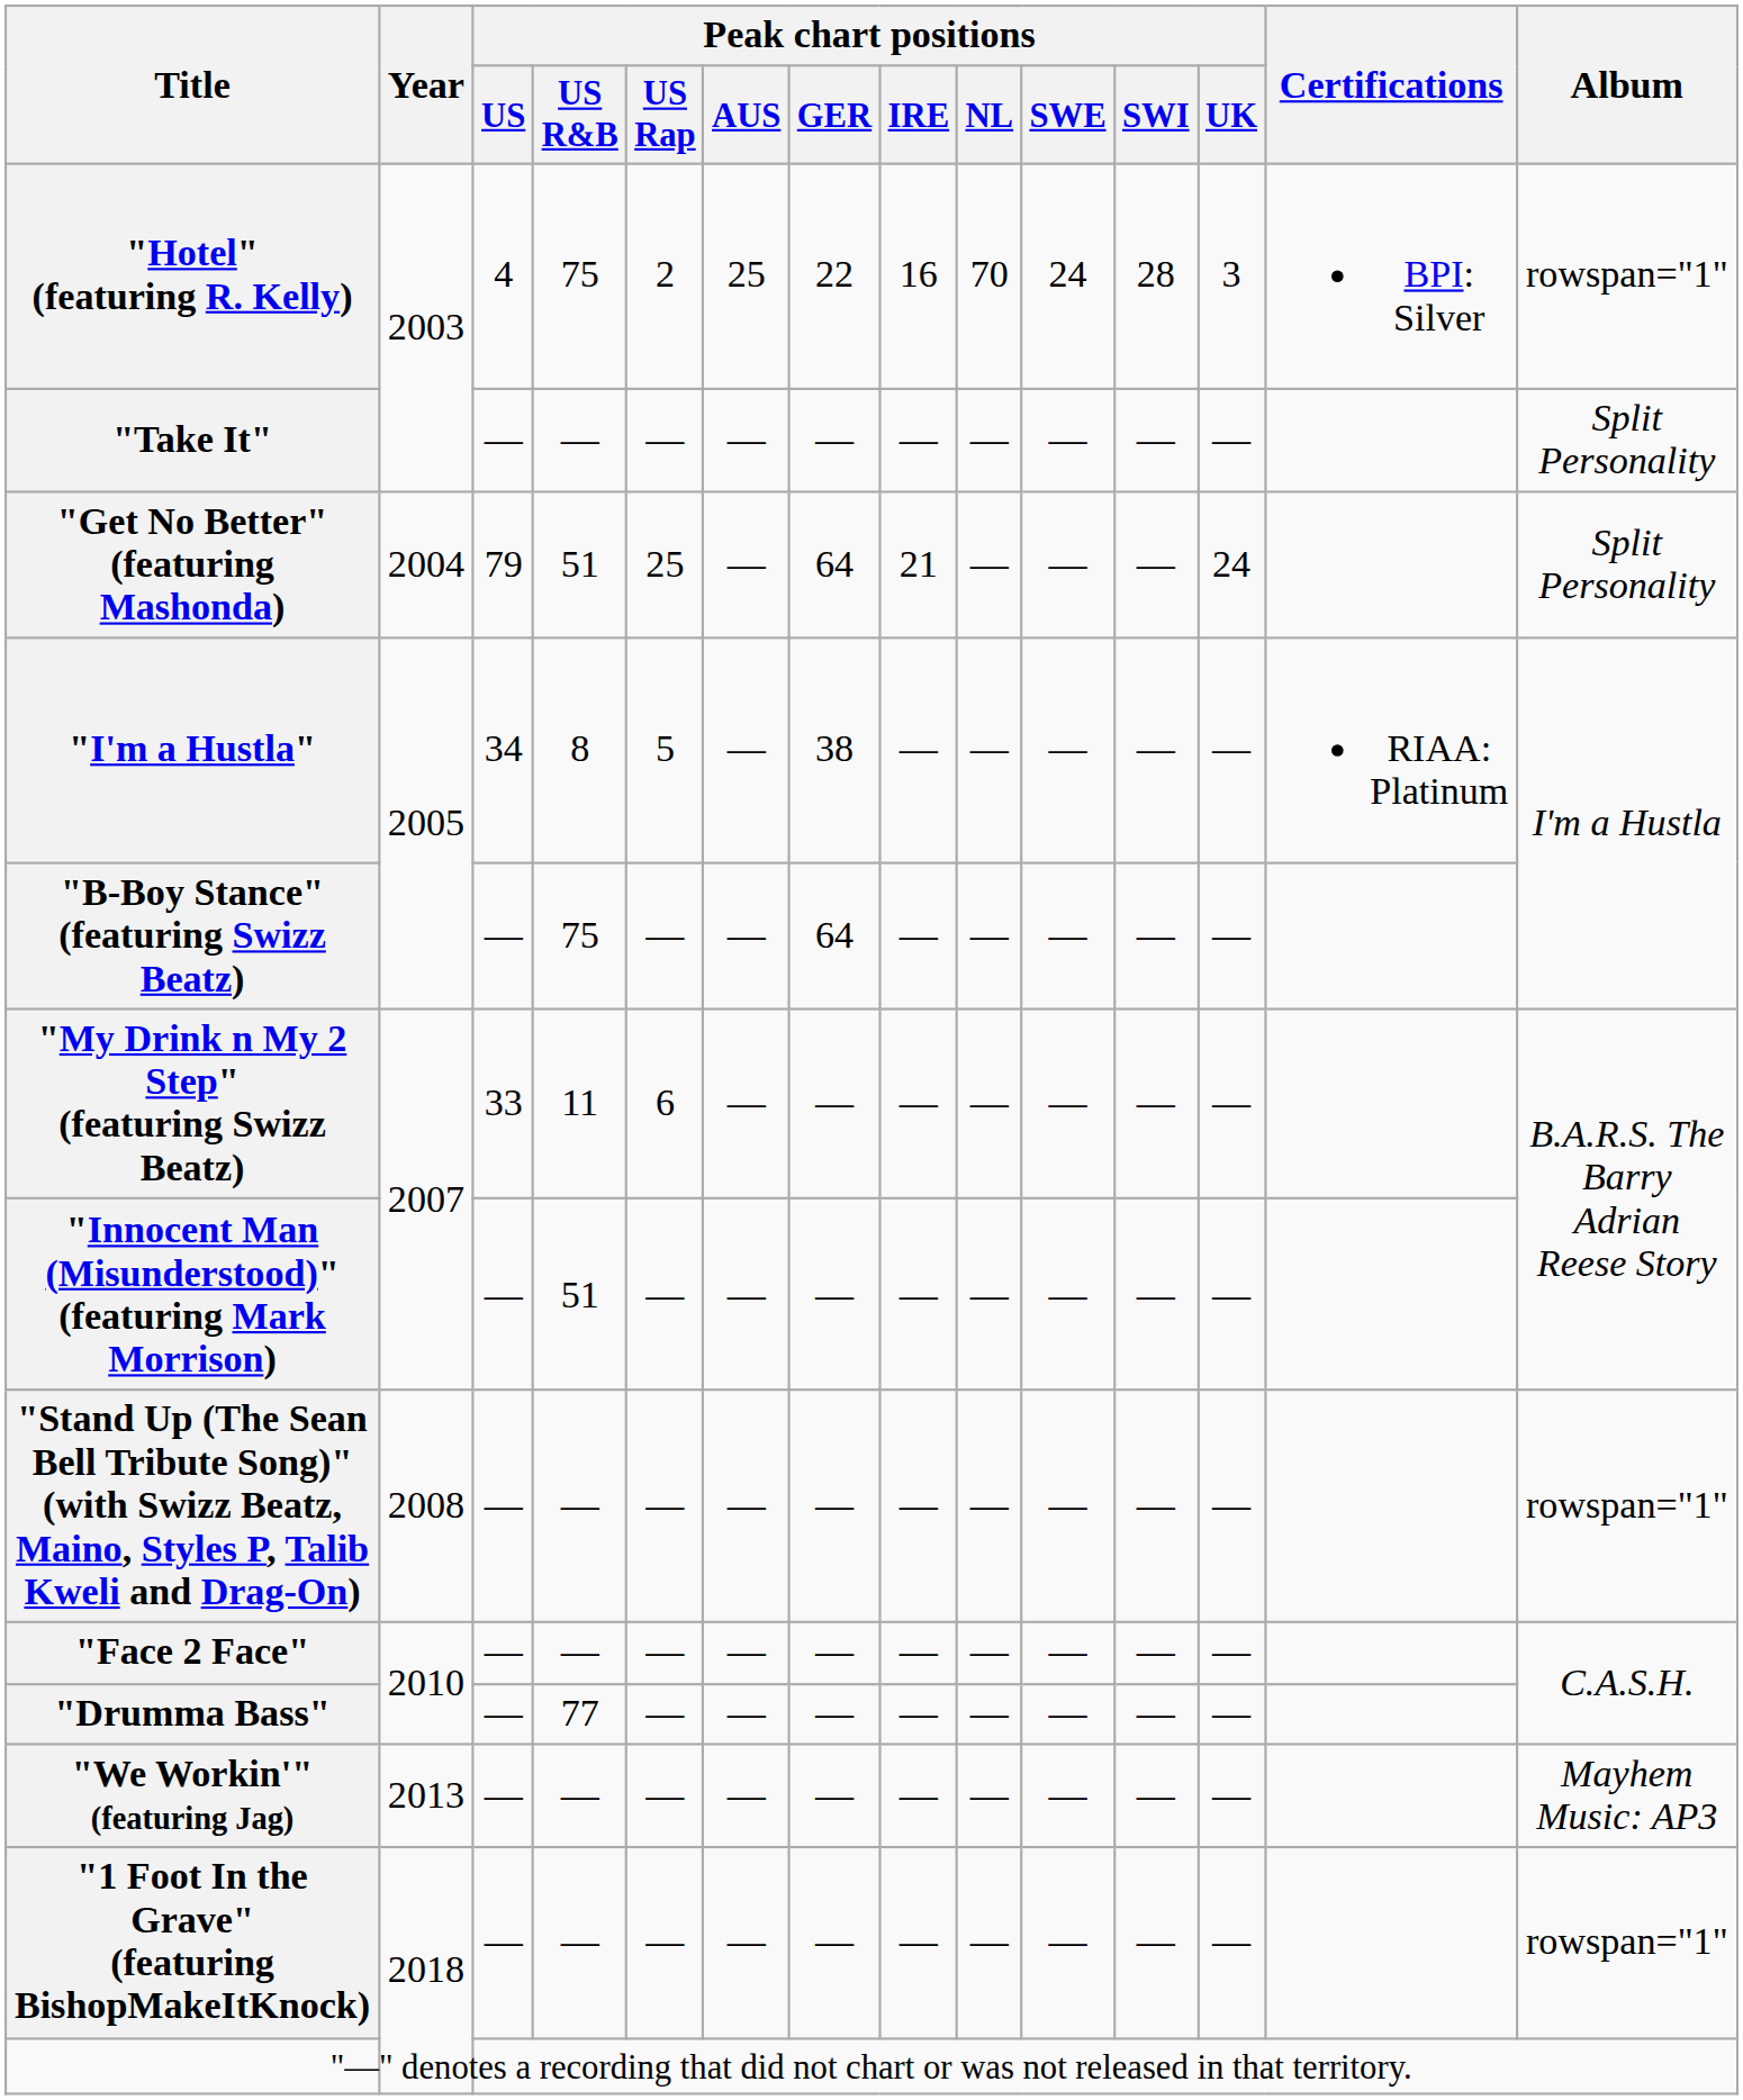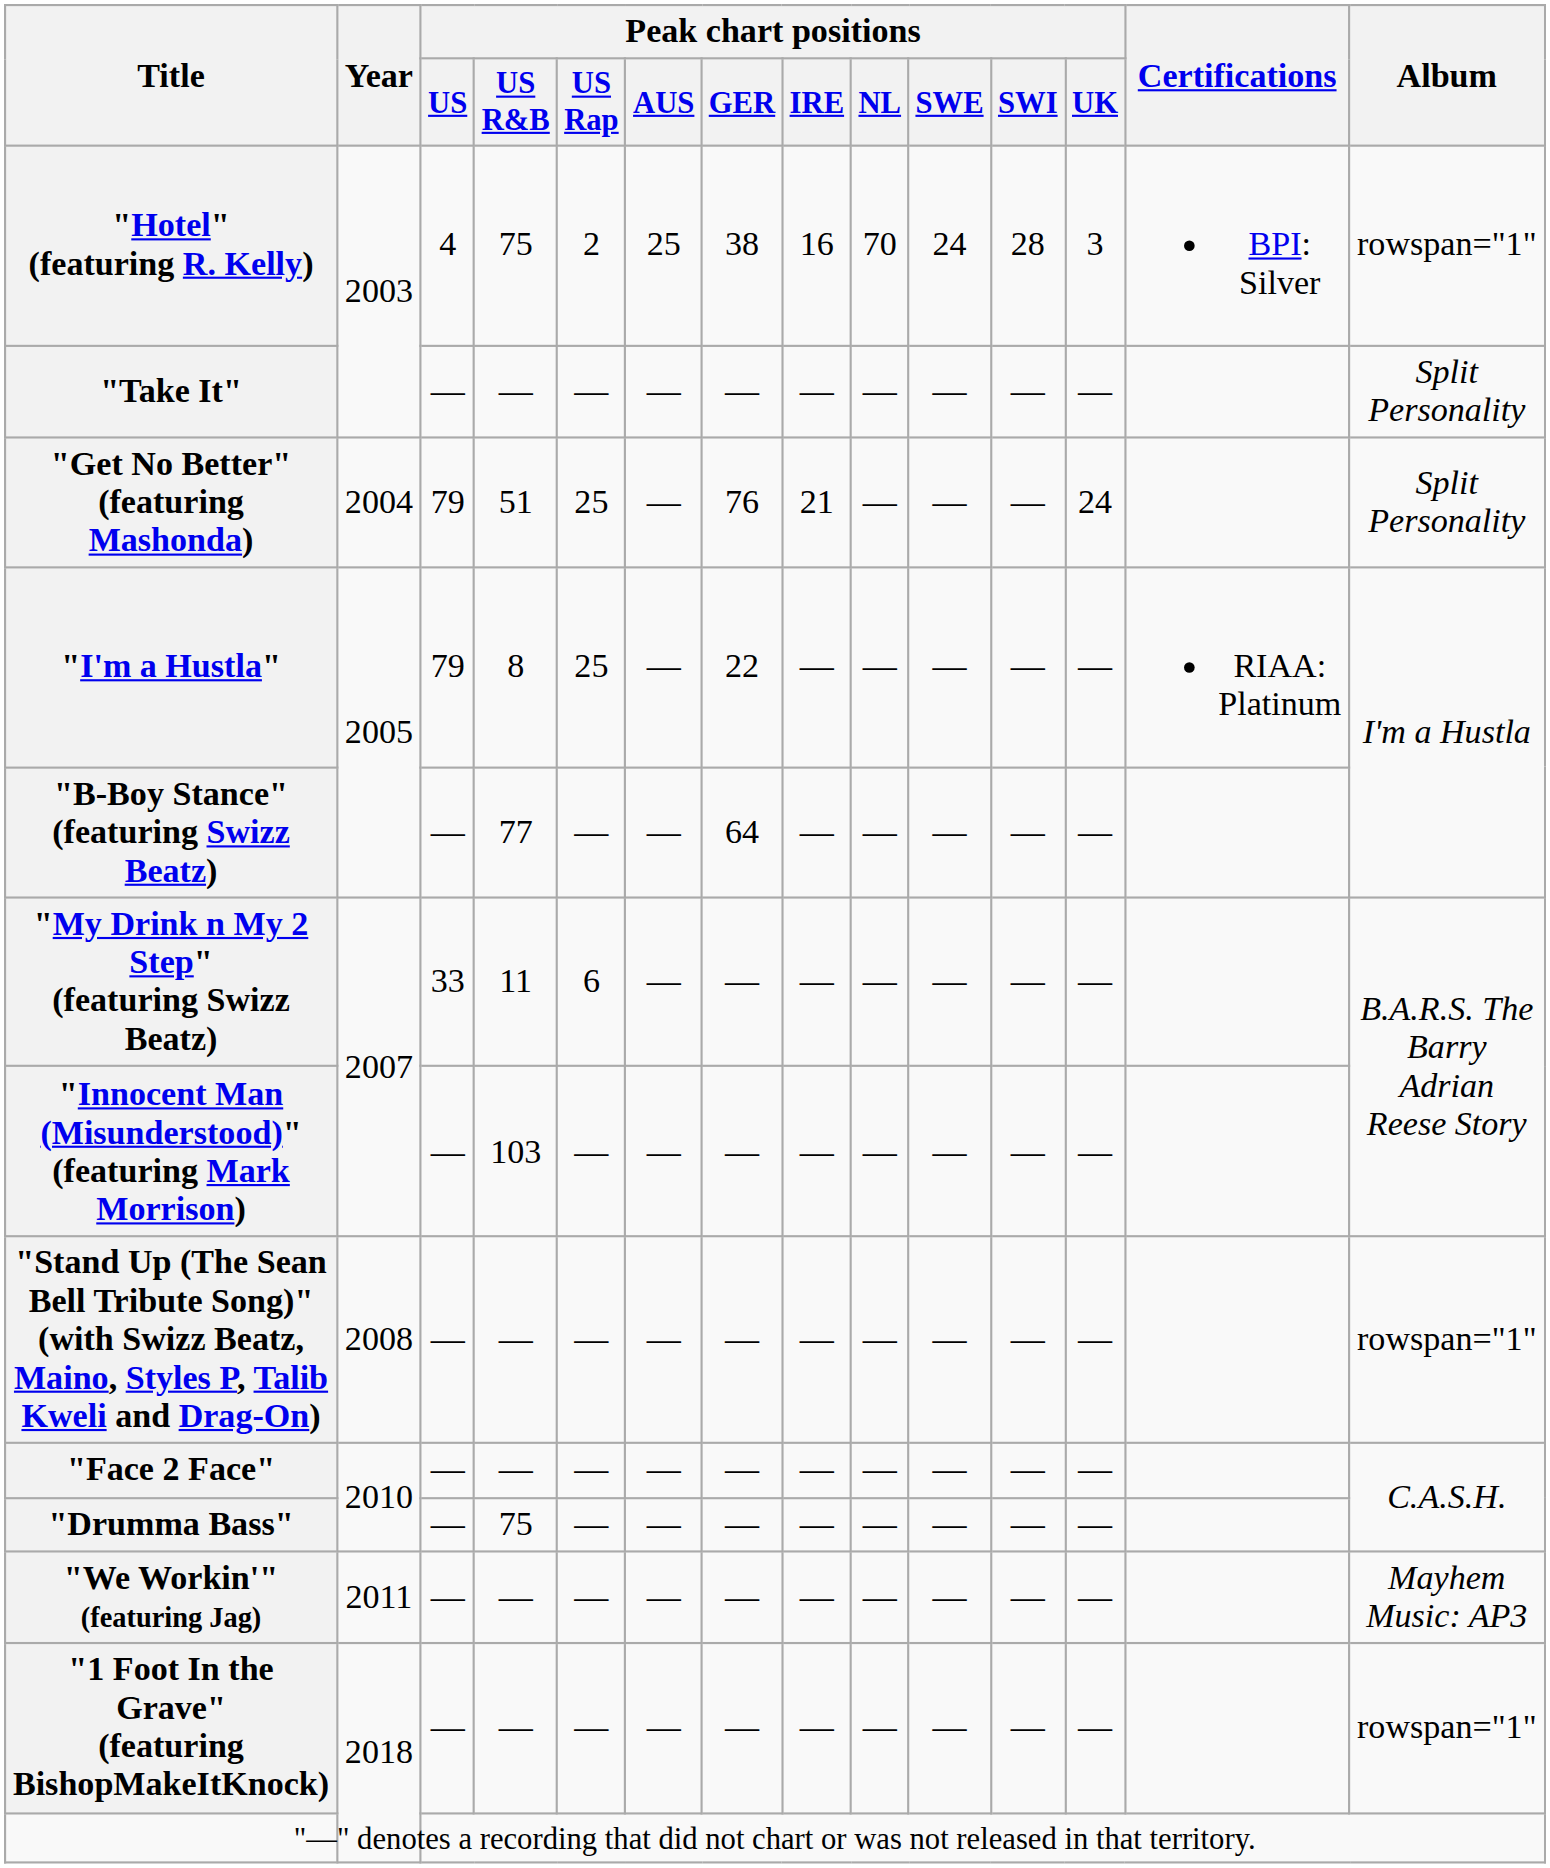"Hotel" (featuring R. Kelly) | Peak chart positions / GER: 22 -> 38
"Get No Better" (featuring Mashonda) | Peak chart positions / GER: 64 -> 76
"I'm a Hustla" | Peak chart positions / US: 34 -> 79
"I'm a Hustla" | Peak chart positions / US Rap: 5 -> 25
"I'm a Hustla" | Peak chart positions / GER: 38 -> 22
"B-Boy Stance" (featuring Swizz Beatz) | Peak chart positions / US R&B: 75 -> 77
"Innocent Man (Misunderstood)" (featuring Mark Morrison) | Peak chart positions / US R&B: 51 -> 103
"Drumma Bass" | Peak chart positions / US R&B: 77 -> 75
"We Workin'" (featuring Jag) | Year: 2013 -> 2011
